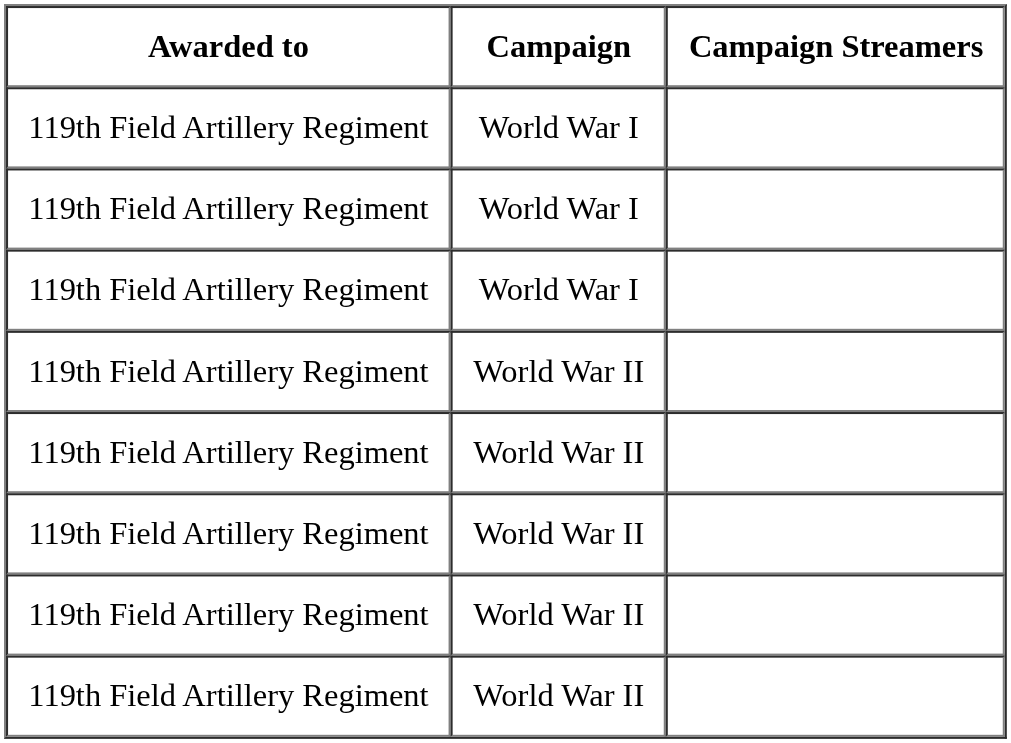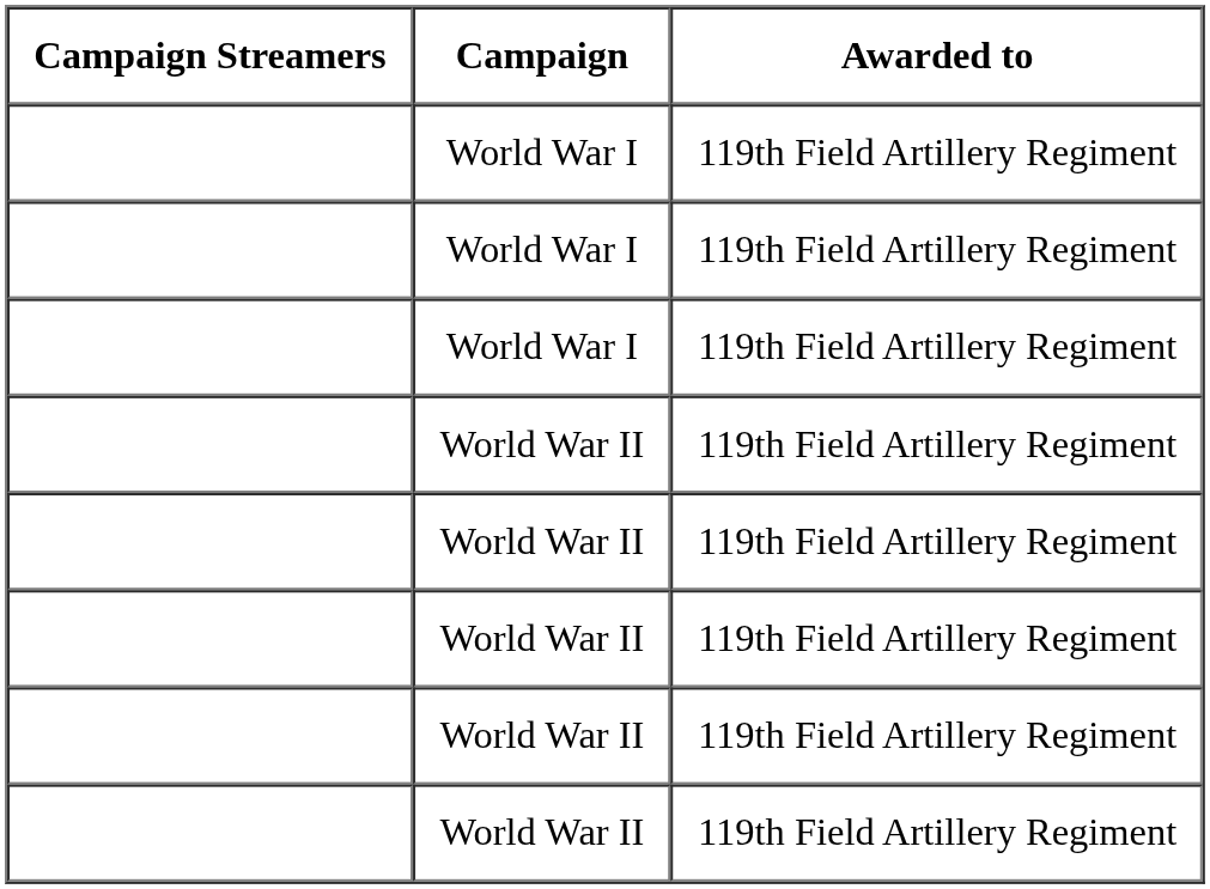columns swapped: Campaign Streamers <-> Awarded to
